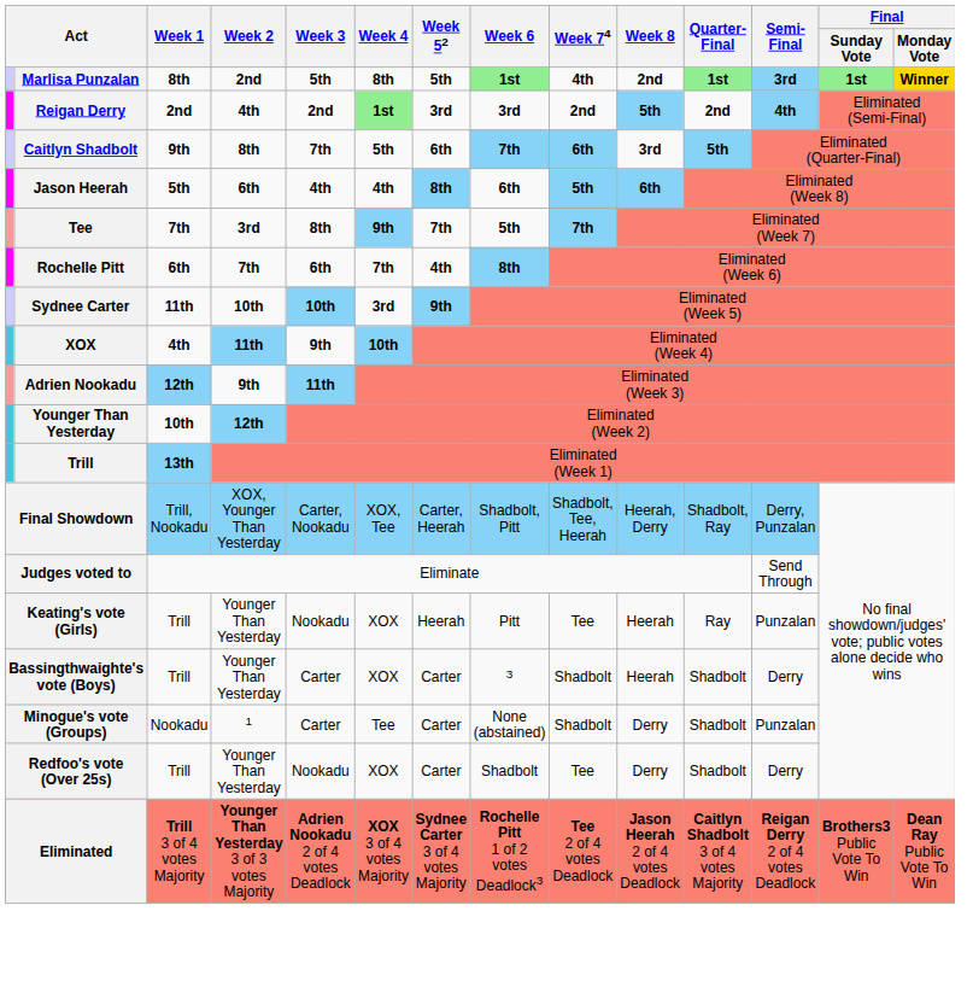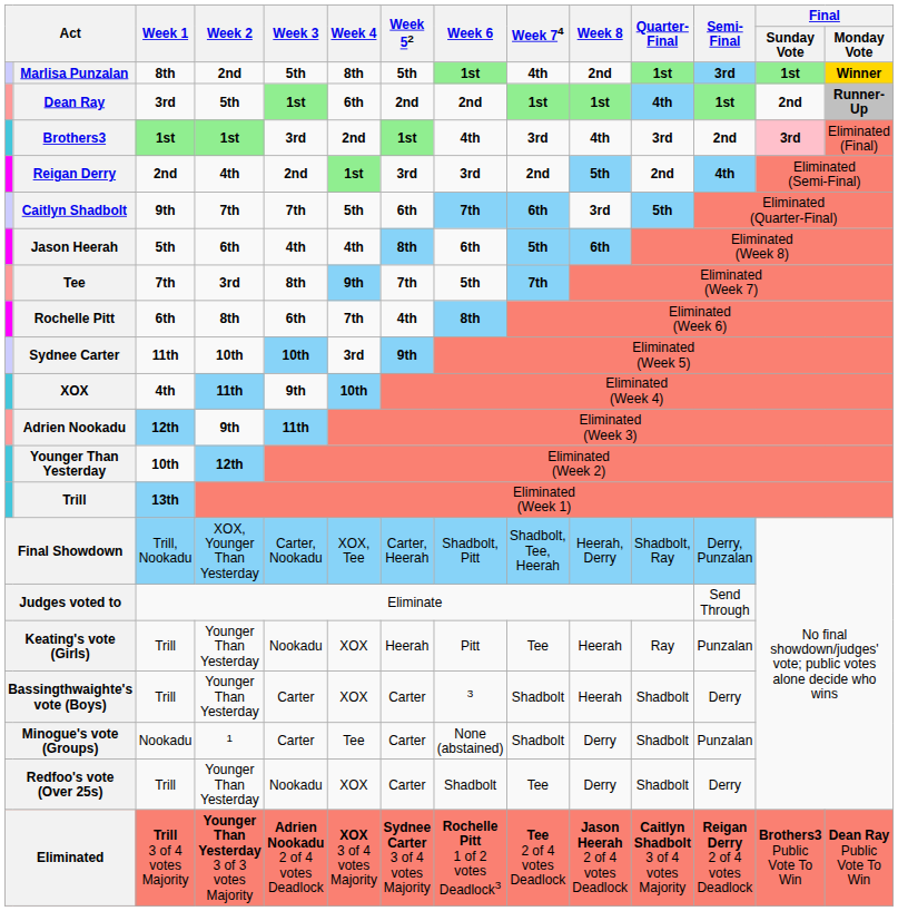+ row: Dean Ray | 3rd | 5th | 1st | 6th | 2nd | 2nd | 1st | 1st | 4th | 1st | 2nd | Runner-Up
+ row: Brothers3 | 1st | 1st | 3rd | 2nd | 1st | 4th | 3rd | 4th | 3rd | 2nd | 3rd | Eliminated (Final)
Caitlyn Shadbolt | Week 2: 8th -> 7th
Rochelle Pitt | Week 2: 7th -> 8th
